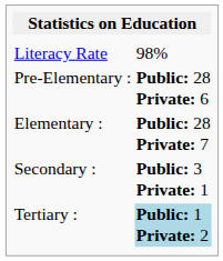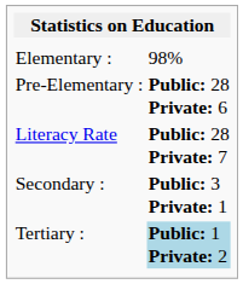row 2 | column 1: Literacy Rate -> Elementary :
row 4 | column 1: Elementary : -> Literacy Rate
